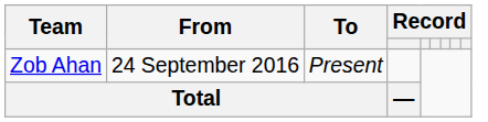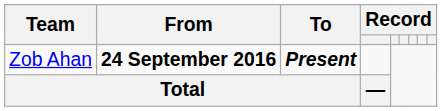Zob Ahan | From: normal -> bold
Zob Ahan | To: normal -> bold
